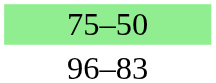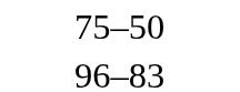75–50 | column 1: lightgreen background -> no background
